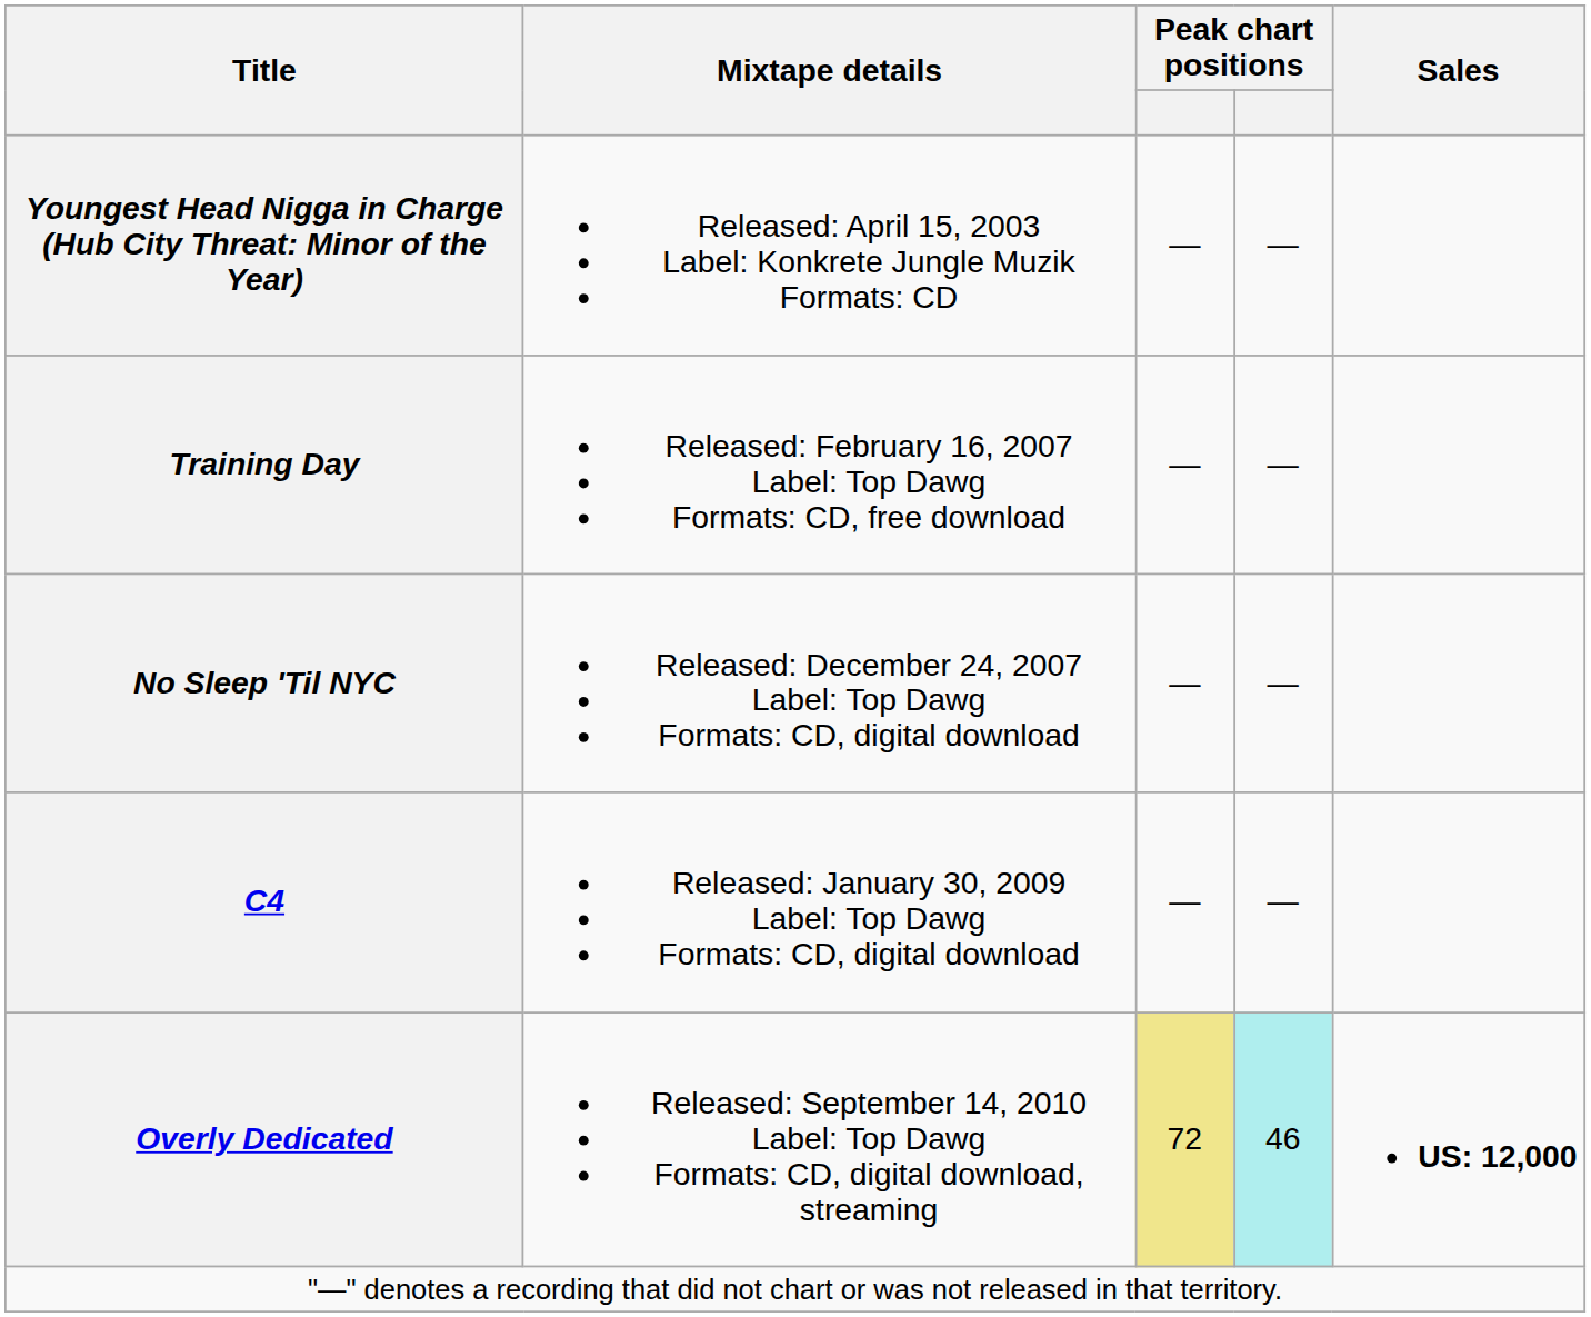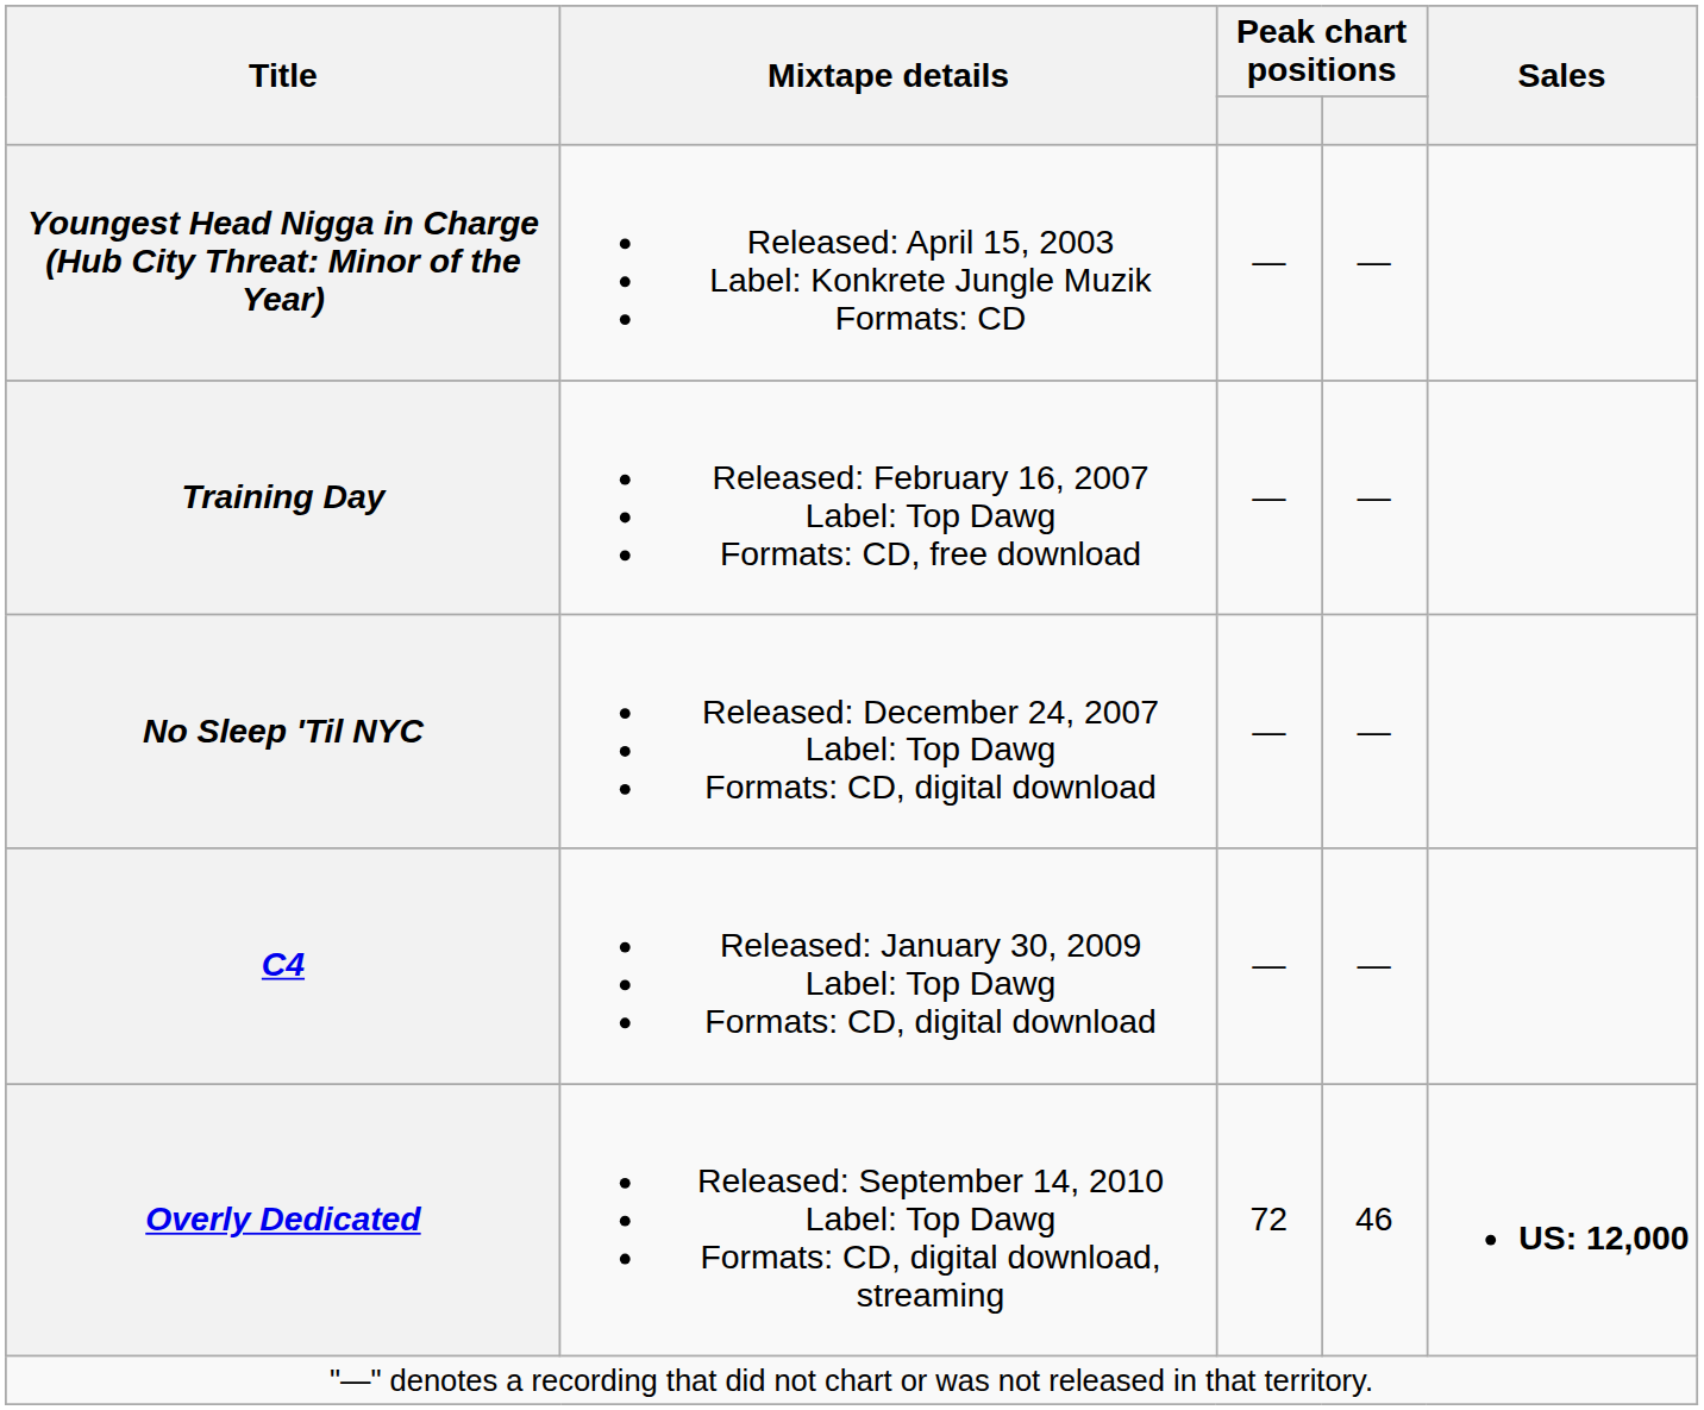Overly Dedicated | column 3: khaki background -> no background
Overly Dedicated | column 4: paleturquoise background -> no background
